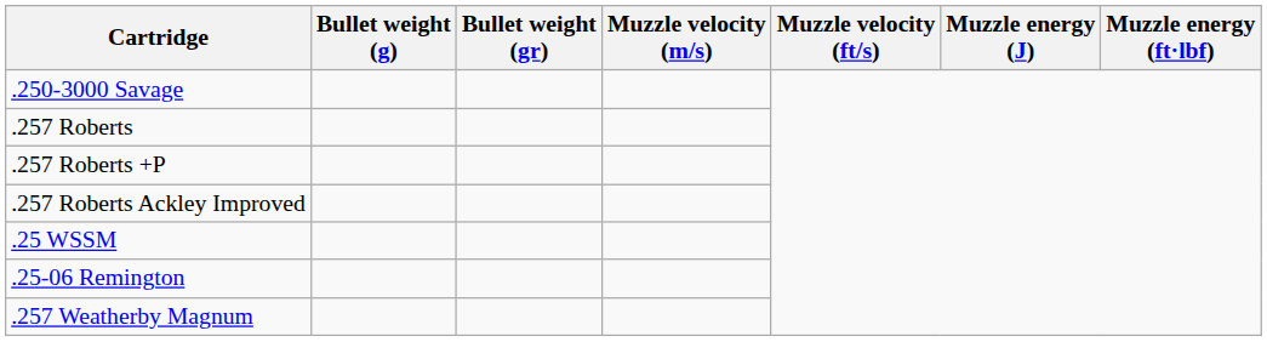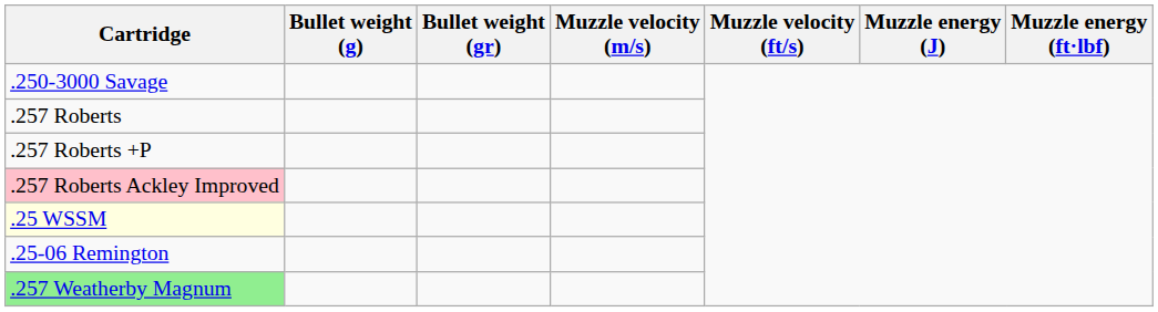.257 Roberts Ackley Improved | Cartridge: no background -> pink background
.25 WSSM | Cartridge: no background -> lightyellow background
.257 Weatherby Magnum | Cartridge: no background -> lightgreen background
